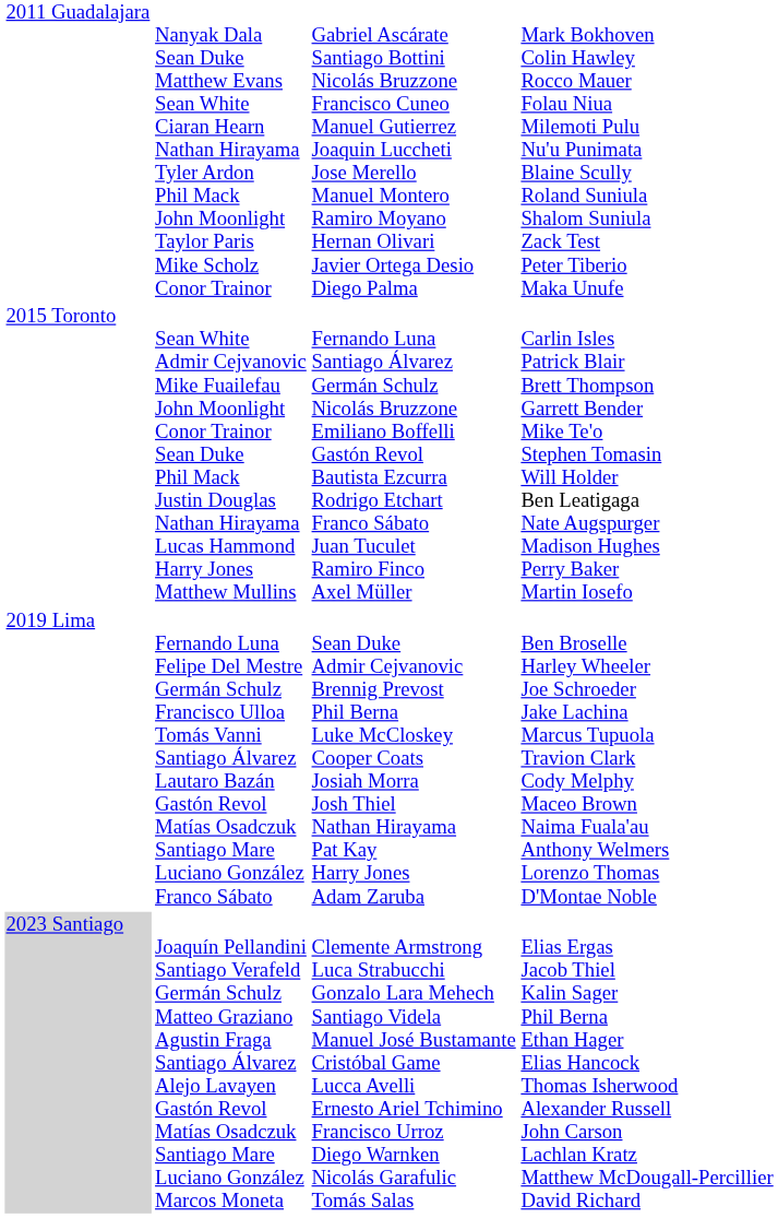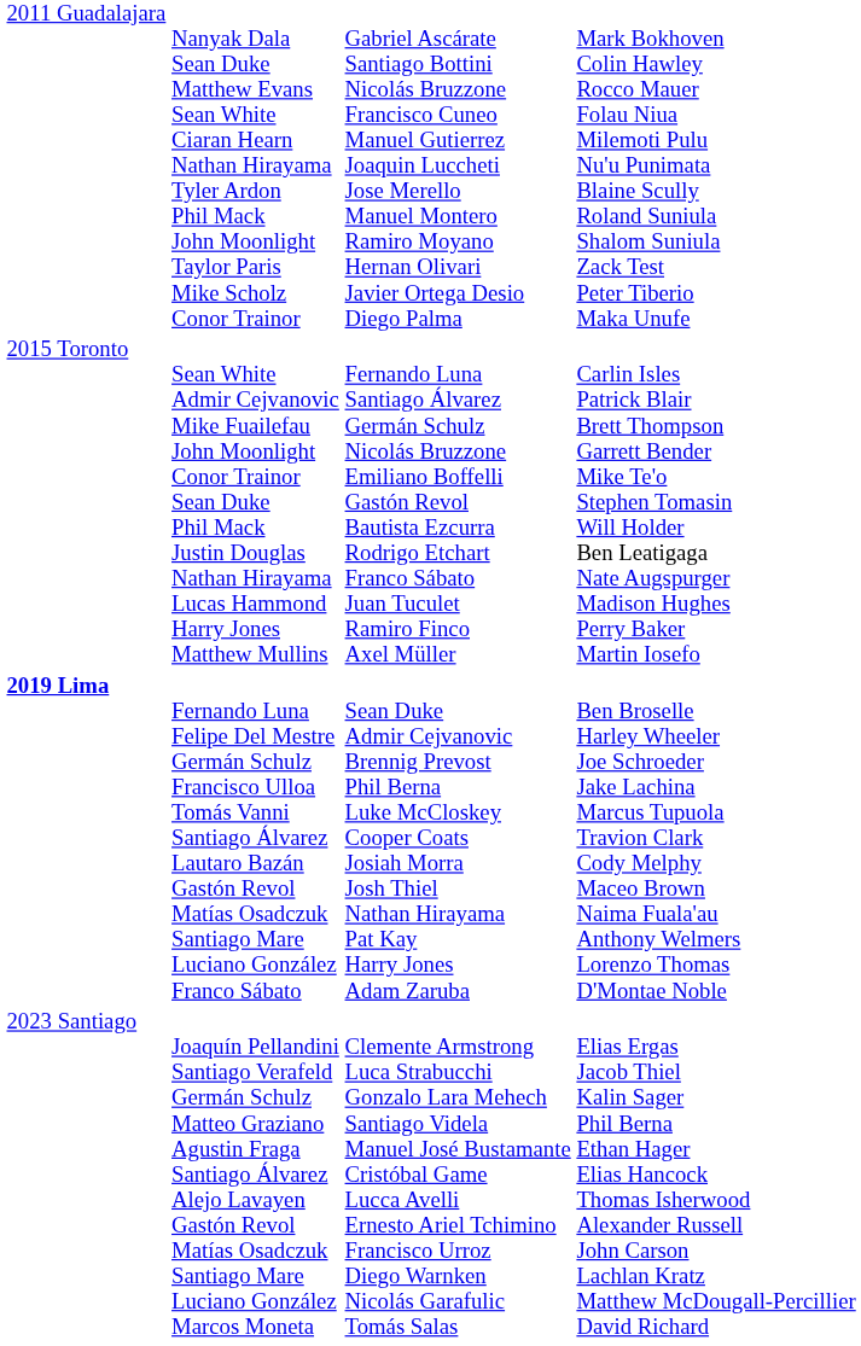2019 Lima | column 1: normal -> bold
2023 Santiago | column 1: lightgrey background -> no background
